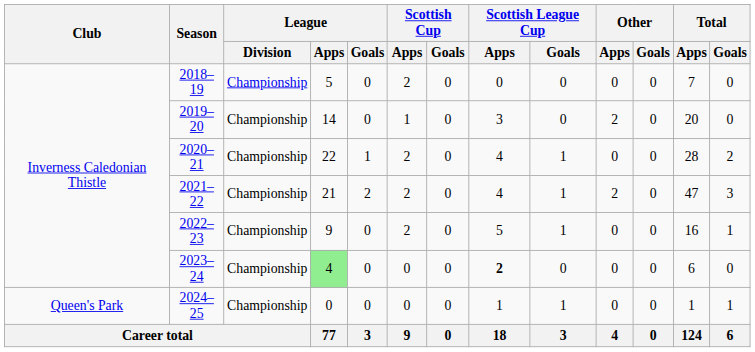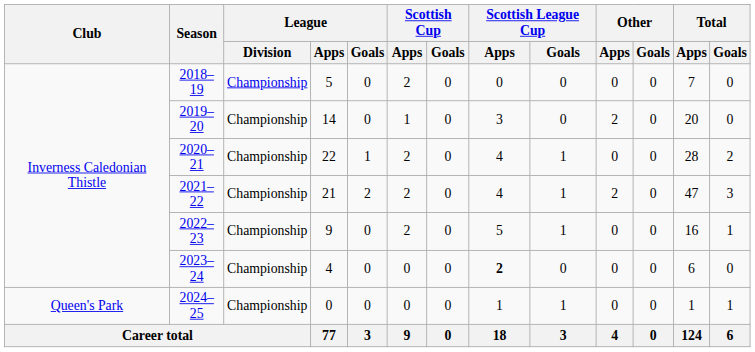2023–24 | League / Apps: lightgreen background -> no background
